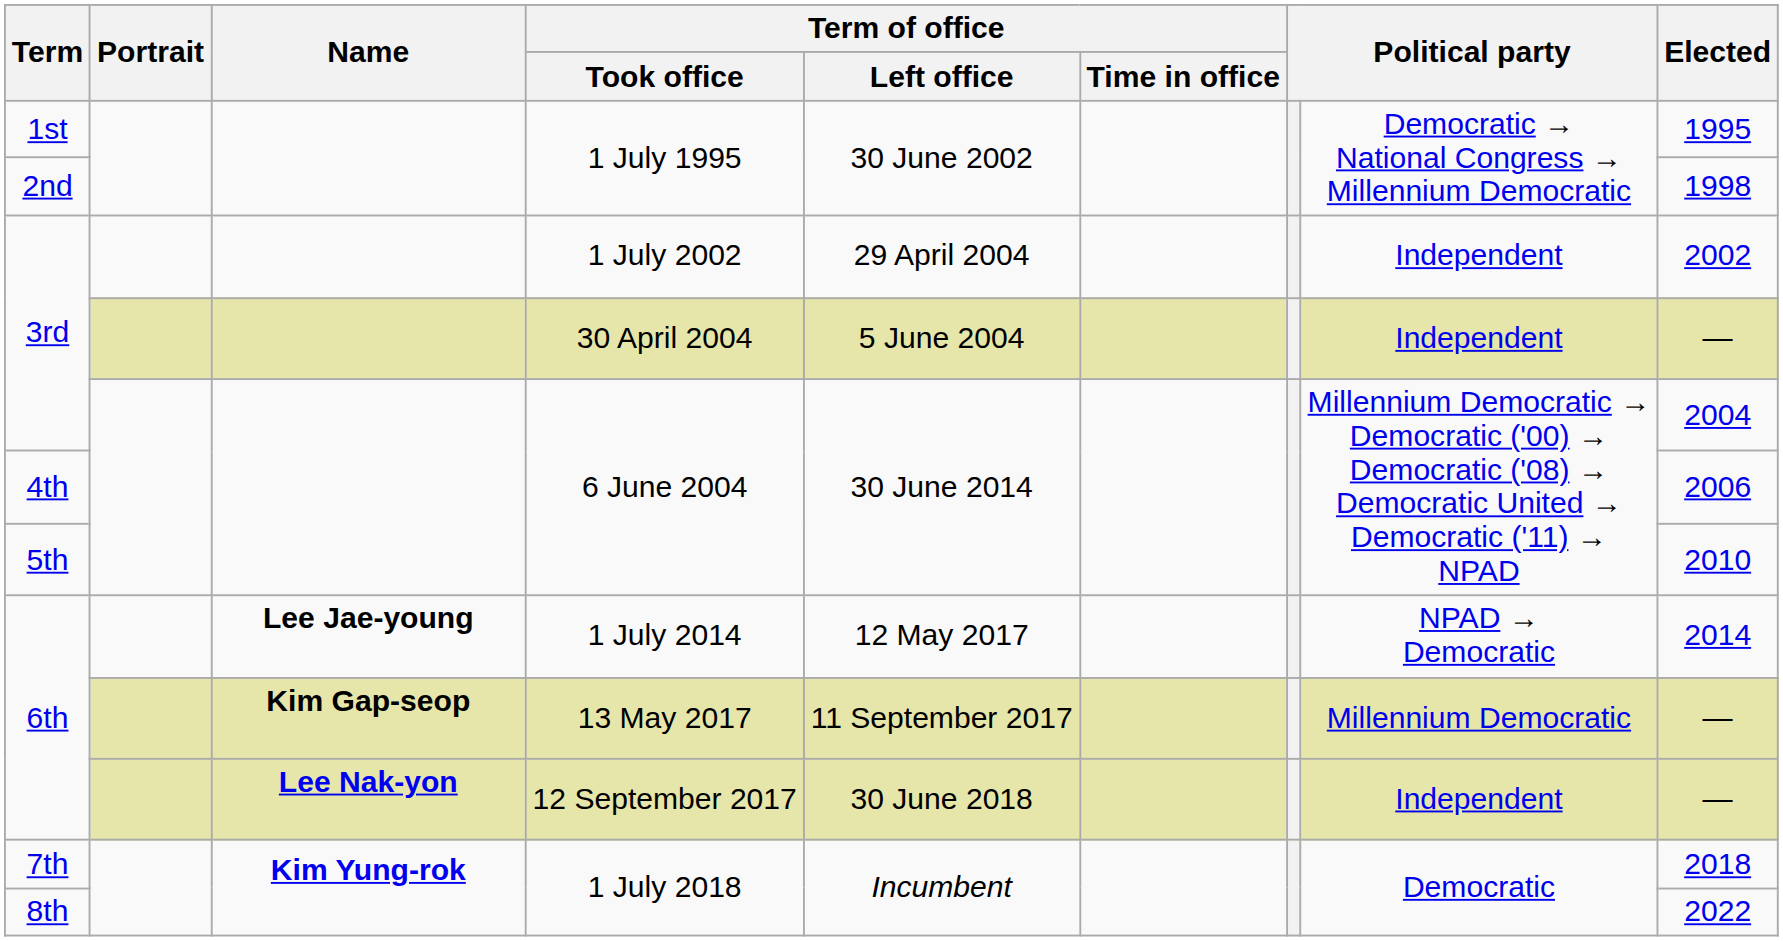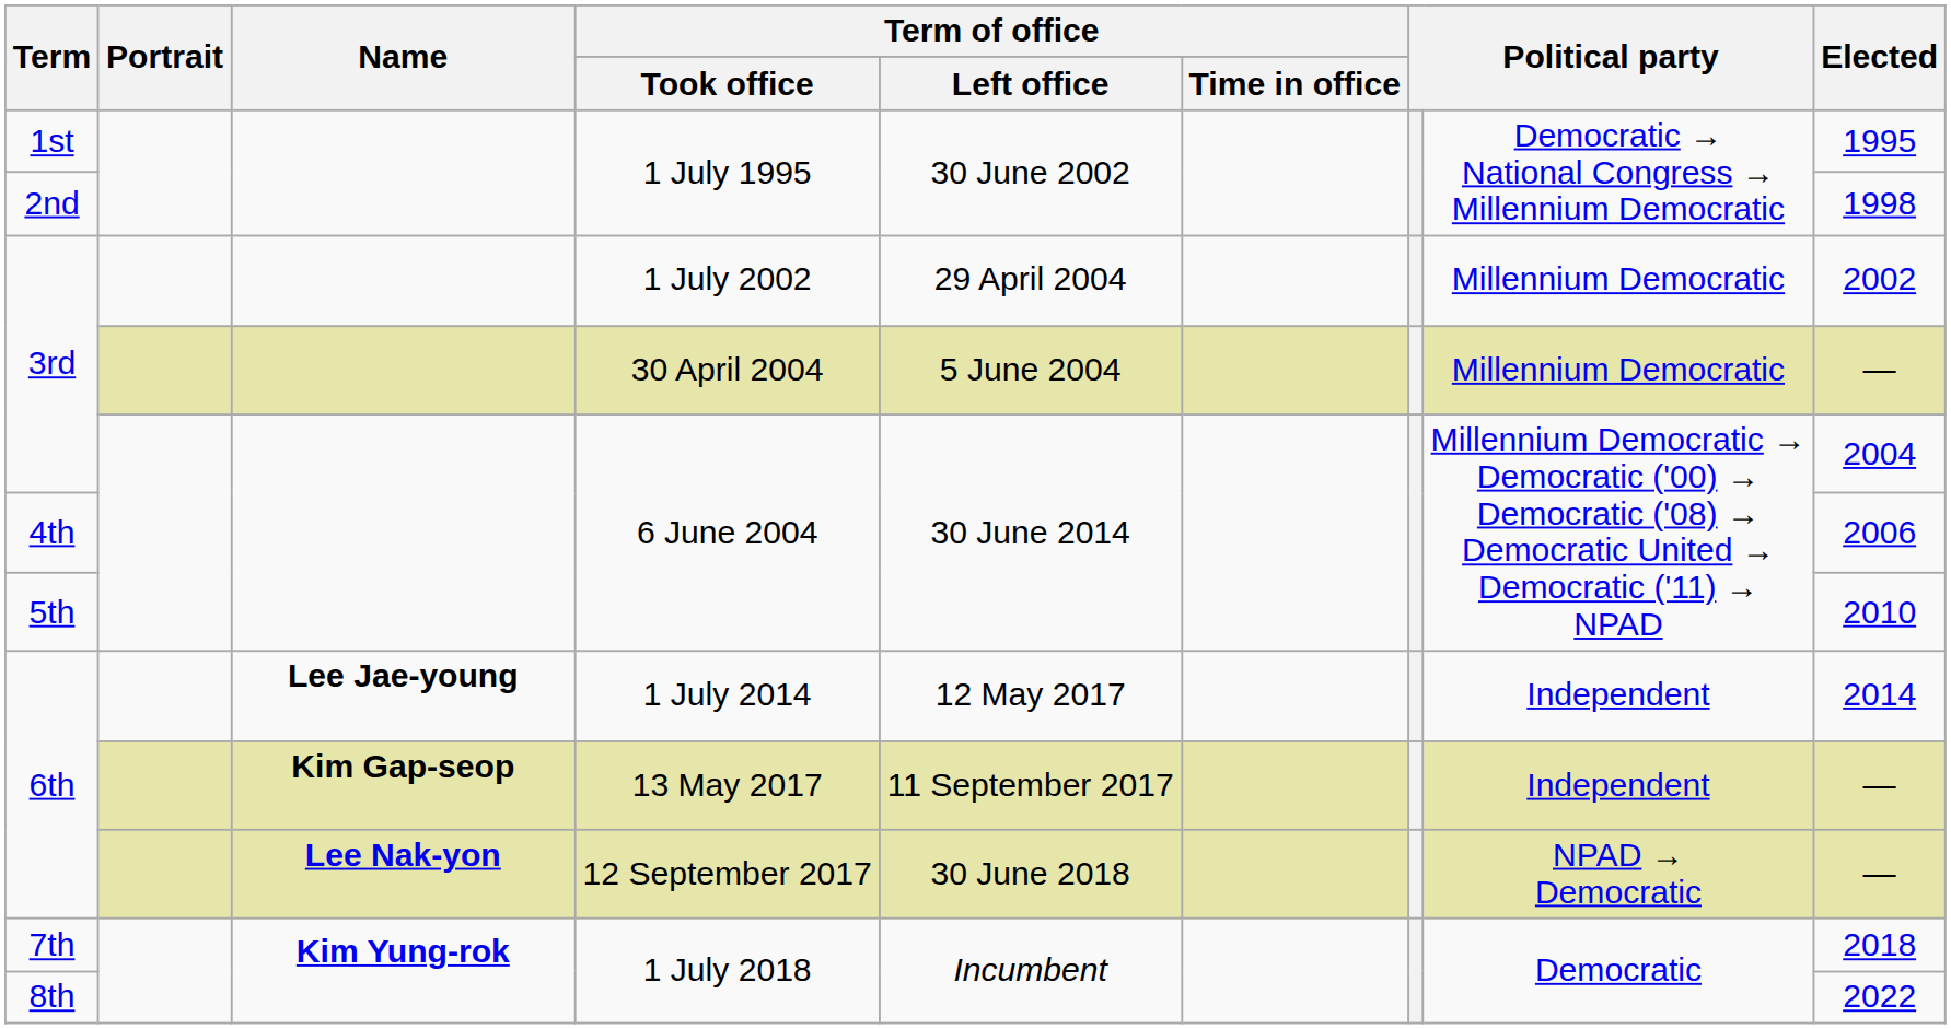3rd / 1 July 2002 | column 8: Independent -> Millennium Democratic
3rd / 30 April 2004 | column 8: Independent -> Millennium Democratic
6th / 1 July 2014 | column 8: NPAD → Democratic -> Independent
6th / 13 May 2017 | column 8: Millennium Democratic -> Independent
6th / 12 September 2017 | column 8: Independent -> NPAD → Democratic
